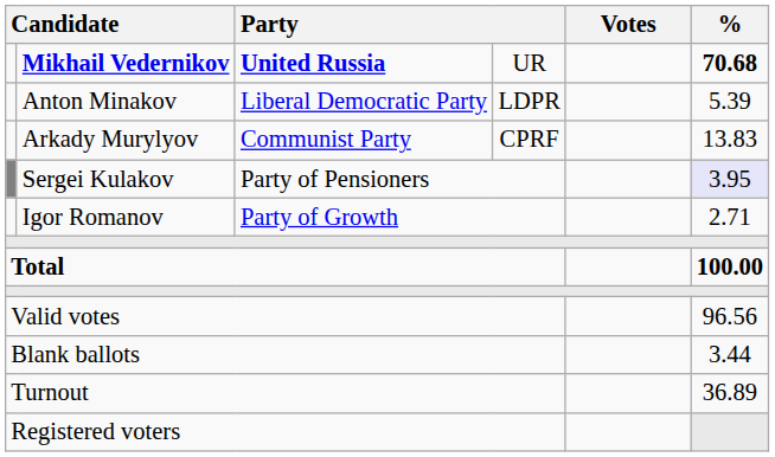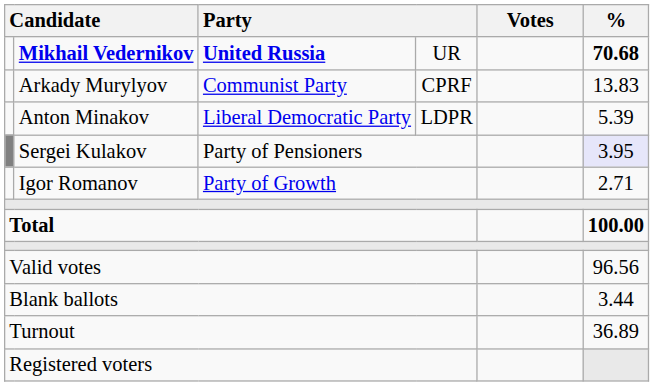rows swapped: Arkady Murylyov <-> Anton Minakov
